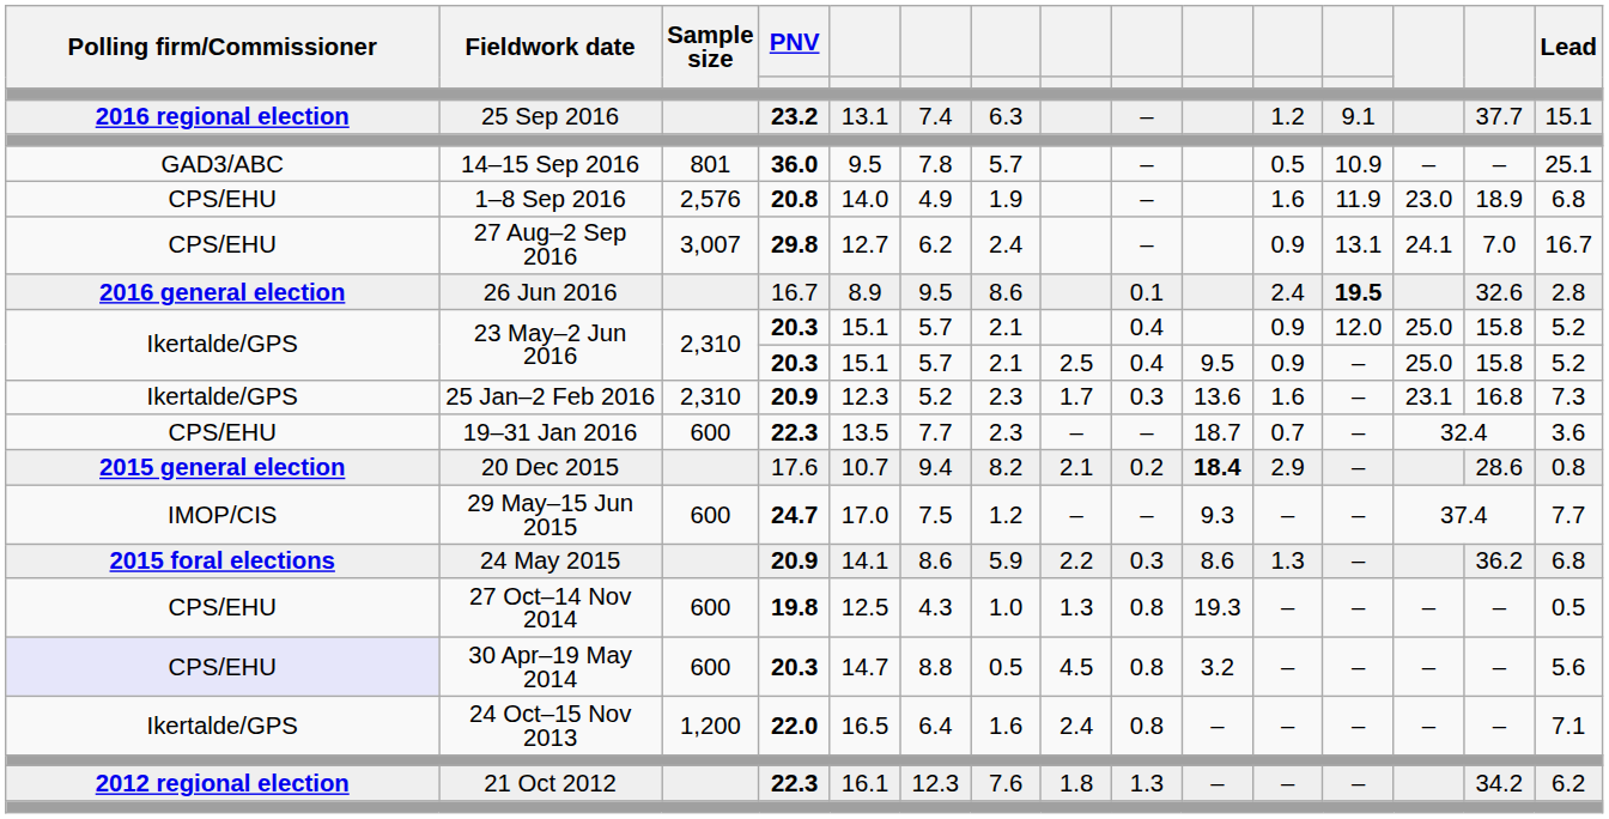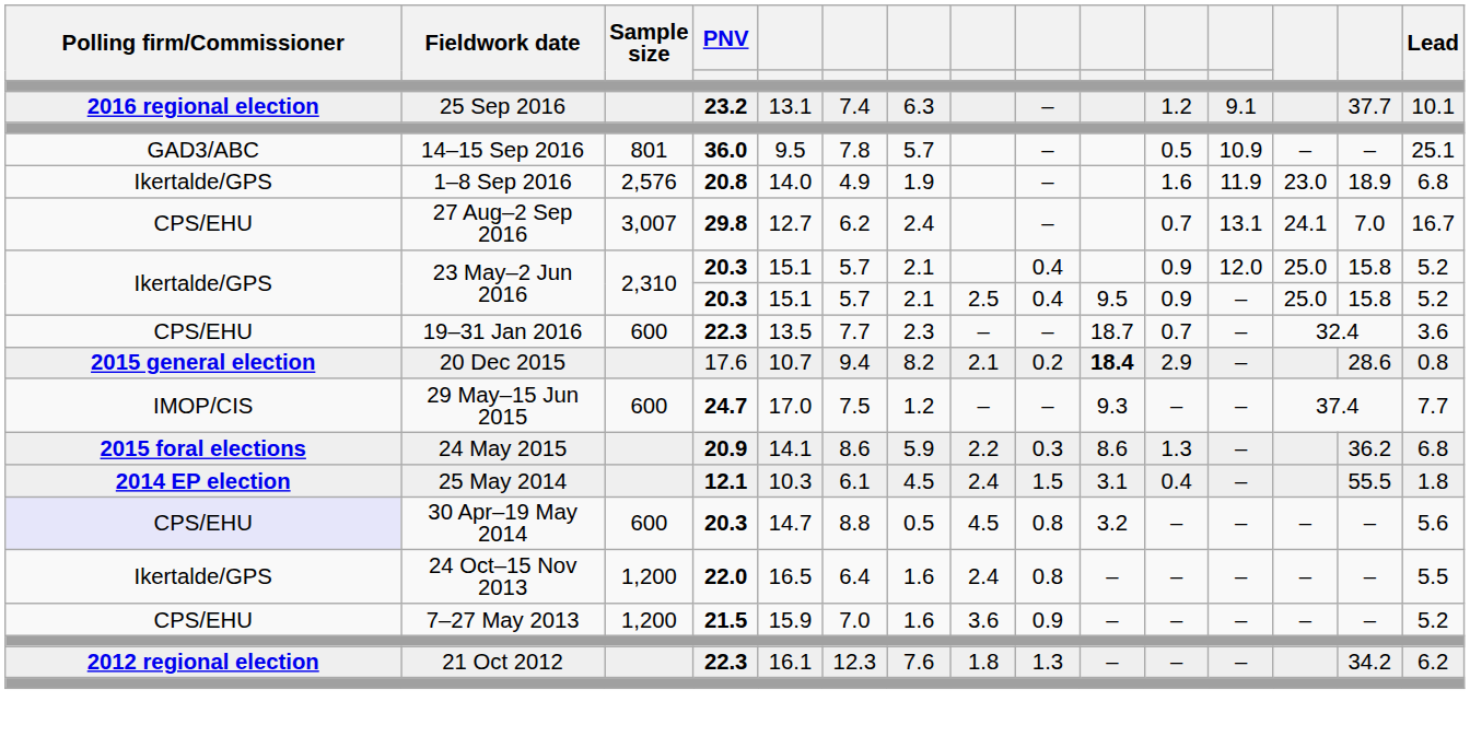25 Sep 2016 | Lead: 15.1 -> 10.1
1–8 Sep 2016 | Polling firm/Commissioner: CPS/EHU -> Ikertalde/GPS
27 Aug–2 Sep 2016 | column 11: 0.9 -> 0.7
- row: 2016 general election | 26 Jun 2016 | 16.7 | 8.9 | 9.5 | 8.6 | 0.1 | 2.4 | 19.5 | 32.6 | 2.8
- row: Ikertalde/GPS | 25 Jan–2 Feb 2016 | 2,310 | 20.9 | 12.3 | 5.2 | 2.3 | 1.7 | 0.3 | 13.6 | 1.6 | – | 23.1 | 16.8 | 7.3
- row: CPS/EHU | 27 Oct–14 Nov 2014 | 600 | 19.8 | 12.5 | 4.3 | 1.0 | 1.3 | 0.8 | 19.3 | – | – | – | – | 0.5
+ row: 2014 EP election | 25 May 2014 | 12.1 | 10.3 | 6.1 | 4.5 | 2.4 | 1.5 | 3.1 | 0.4 | – | 55.5 | 1.8
24 Oct–15 Nov 2013 | Lead: 7.1 -> 5.5
+ row: CPS/EHU | 7–27 May 2013 | 1,200 | 21.5 | 15.9 | 7.0 | 1.6 | 3.6 | 0.9 | – | – | – | – | – | 5.2
